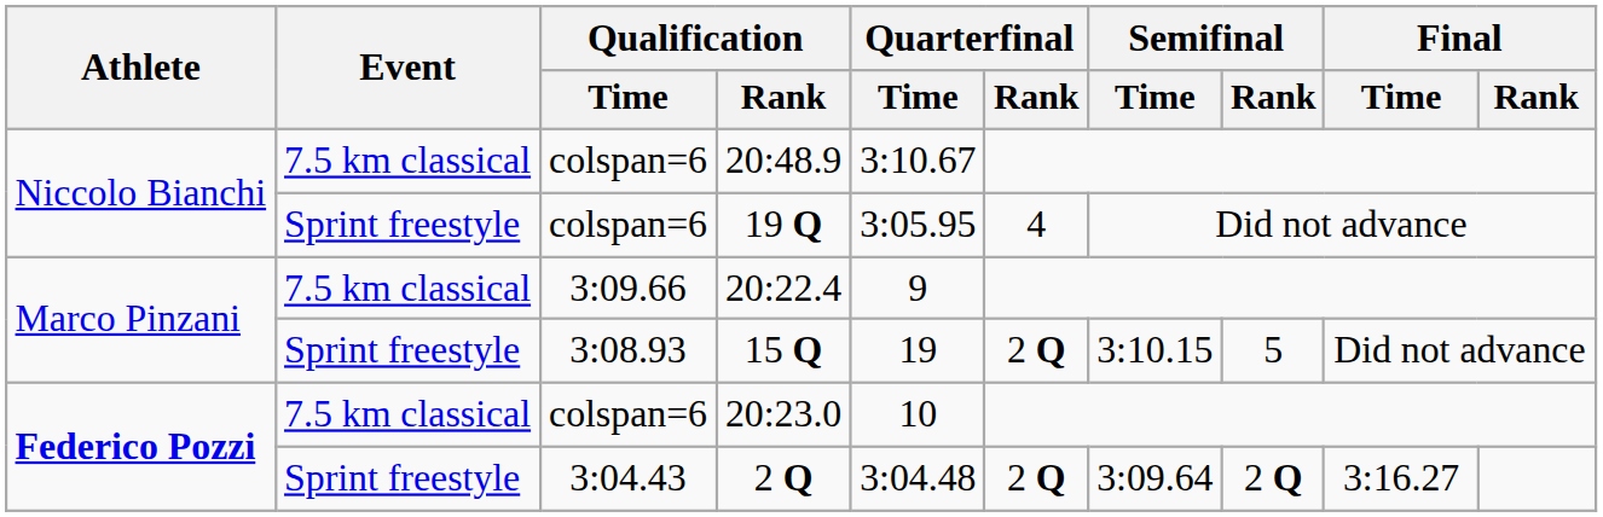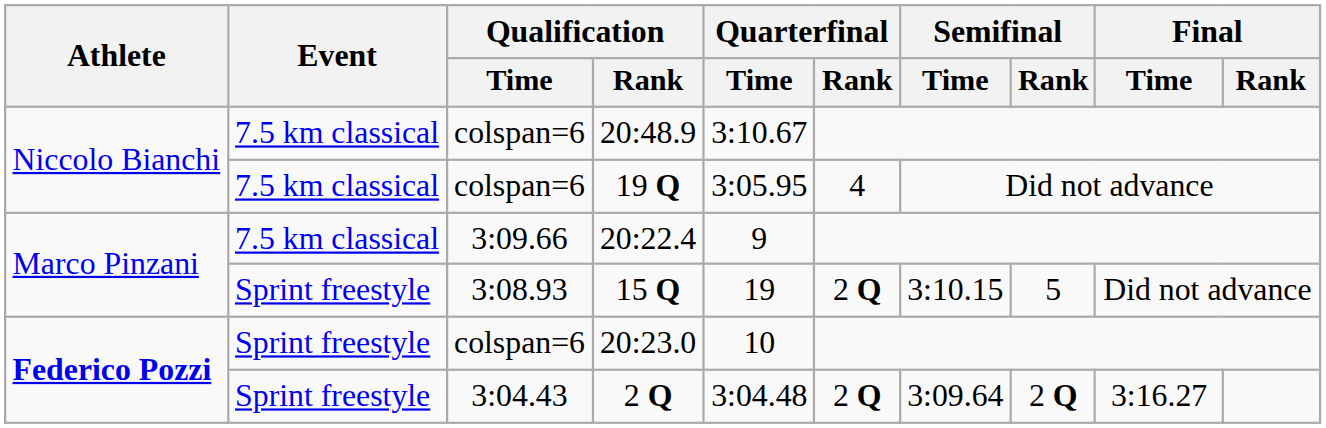19 Q | Event: Sprint freestyle -> 7.5 km classical
20:23.0 | Event: 7.5 km classical -> Sprint freestyle
